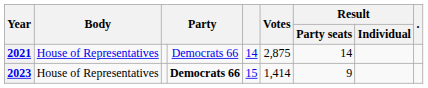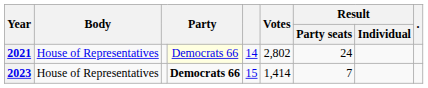2021 | column 4: no background -> lightyellow background
2021 | Votes: 2,875 -> 2,802
2021 | Result / Party seats: 14 -> 24
2023 | Result / Party seats: 9 -> 7
